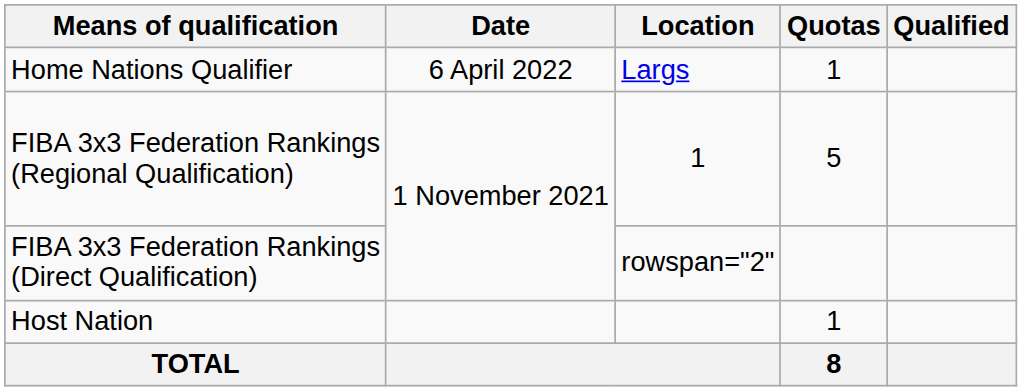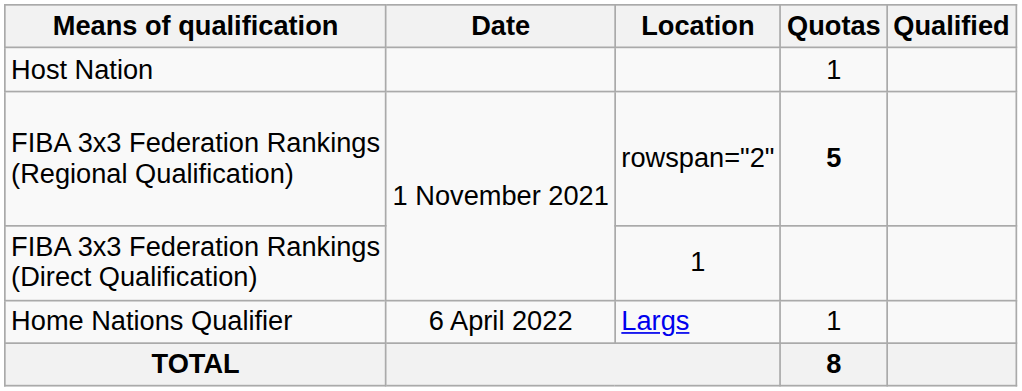rows swapped: Host Nation <-> Home Nations Qualifier
FIBA 3x3 Federation Rankings (Regional Qualification) | Location: 1 -> rowspan="2"
FIBA 3x3 Federation Rankings (Regional Qualification) | Quotas: normal -> bold
FIBA 3x3 Federation Rankings (Direct Qualification) | Location: rowspan="2" -> 1
